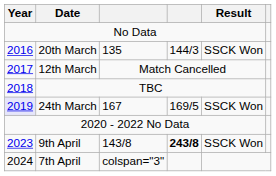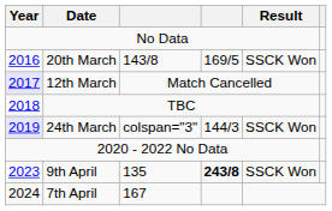20th March | column 3: 135 -> 143/8
20th March | column 4: 144/3 -> 169/5
12th March | Year: no background -> lavender background
24th March | column 3: 167 -> colspan="3"
24th March | column 4: 169/5 -> 144/3
9th April | column 3: 143/8 -> 135
7th April | column 3: colspan="3" -> 167
